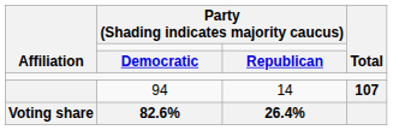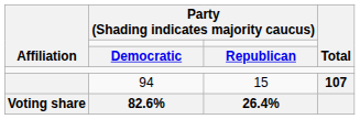107 | column 3: 14 -> 15
